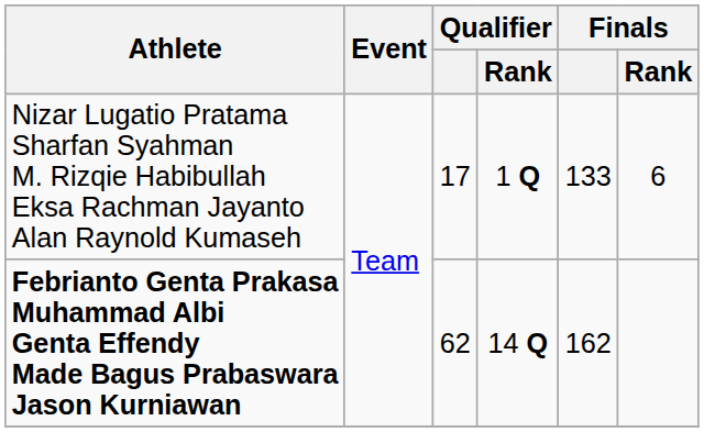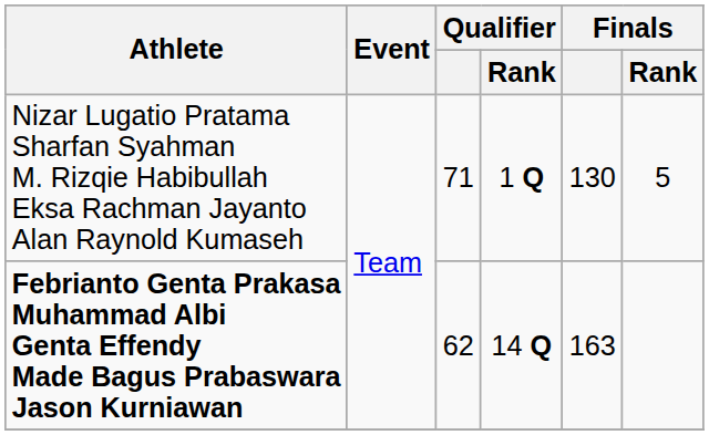row 3 | Qualifier: 17 -> 71
row 3 | Finals: 133 -> 130
row 3 | Finals / Rank: 6 -> 5
row 4 | Finals: 162 -> 163
